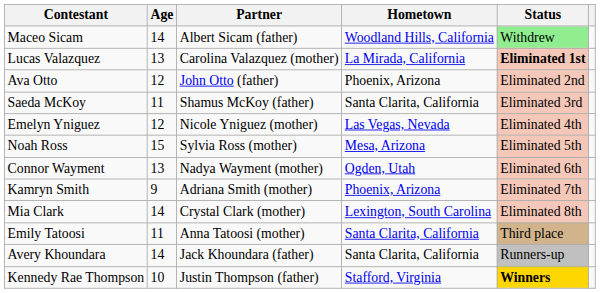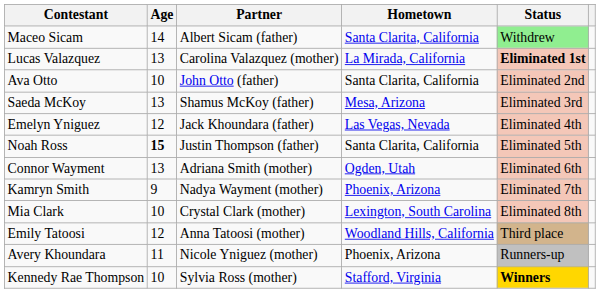Maceo Sicam | Hometown: Woodland Hills, California -> Santa Clarita, California
Ava Otto | Age: 12 -> 10
Ava Otto | Hometown: Phoenix, Arizona -> Santa Clarita, California
Saeda McKoy | Age: 11 -> 13
Saeda McKoy | Hometown: Santa Clarita, California -> Mesa, Arizona
Emelyn Yniguez | Partner: Nicole Yniguez (mother) -> Jack Khoundara (father)
Noah Ross | Age: normal -> bold
Noah Ross | Partner: Sylvia Ross (mother) -> Justin Thompson (father)
Noah Ross | Hometown: Mesa, Arizona -> Santa Clarita, California
Connor Wayment | Partner: Nadya Wayment (mother) -> Adriana Smith (mother)
Kamryn Smith | Partner: Adriana Smith (mother) -> Nadya Wayment (mother)
Mia Clark | Age: 14 -> 10
Emily Tatoosi | Age: 11 -> 12
Emily Tatoosi | Hometown: Santa Clarita, California -> Woodland Hills, California
Avery Khoundara | Age: 14 -> 11
Avery Khoundara | Partner: Jack Khoundara (father) -> Nicole Yniguez (mother)
Avery Khoundara | Hometown: Santa Clarita, California -> Phoenix, Arizona
Kennedy Rae Thompson | Partner: Justin Thompson (father) -> Sylvia Ross (mother)
